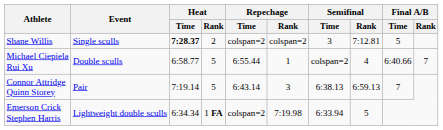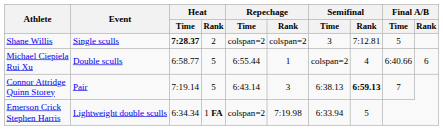Michael Ciepiela Rui Xu | Final A/B / Rank: 7 -> 6
Connor Attridge Quinn Storey | Semifinal / Rank: normal -> bold
